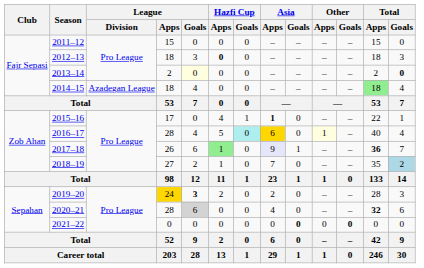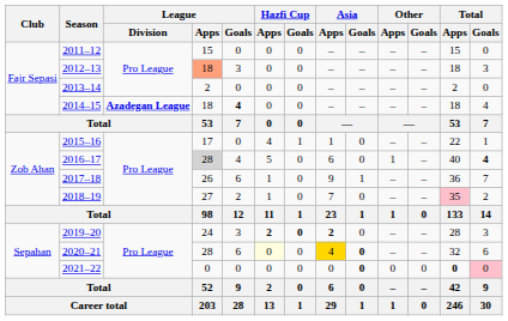2012–13 | League / Apps: no background -> lightsalmon background
2012–13 | Hazfi Cup / Apps: bold -> normal
2013–14 | League / Goals: lightyellow background -> no background
2013–14 | Total / Goals: bold -> normal
2014–15 | League / Division: normal -> bold
2014–15 | League / Goals: normal -> bold
2014–15 | Total / Apps: lightgreen background -> no background
2015–16 | Asia / Apps: bold -> normal
2016–17 | League / Apps: no background -> lightgrey background
2016–17 | Hazfi Cup / Goals: paleturquoise background -> no background
2016–17 | Asia / Apps: gold background -> no background
2016–17 | Other / Apps: lightyellow background -> no background
2016–17 | Total / Goals: normal -> bold
2017–18 | Hazfi Cup / Apps: lightgreen background -> no background
2017–18 | Asia / Apps: lavender background -> no background
2017–18 | Total / Apps: bold -> normal
2018–19 | Total / Apps: no background -> pink background
2018–19 | Total / Goals: lightblue background -> no background
2019–20 | League / Apps: gold background -> no background
2019–20 | League / Goals: bold -> normal
2019–20 | Hazfi Cup / Apps: normal -> bold
2019–20 | Hazfi Cup / Goals: normal -> bold
2019–20 | Asia / Apps: normal -> bold
2020–21 | League / Goals: lightgrey background -> no background
2020–21 | Hazfi Cup / Apps: no background -> lightyellow background
2020–21 | Asia / Apps: no background -> gold background
2020–21 | Asia / Goals: normal -> bold
2020–21 | Total / Apps: bold -> normal
2021–22 | Other / Goals: bold -> normal
2021–22 | Total / Apps: normal -> bold
2021–22 | Total / Goals: no background -> pink background
